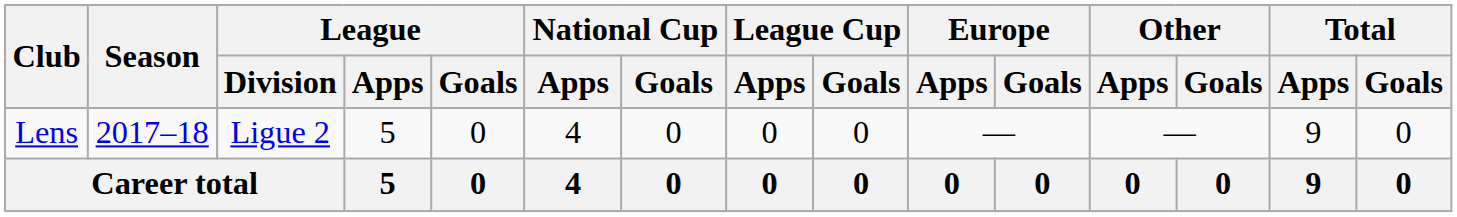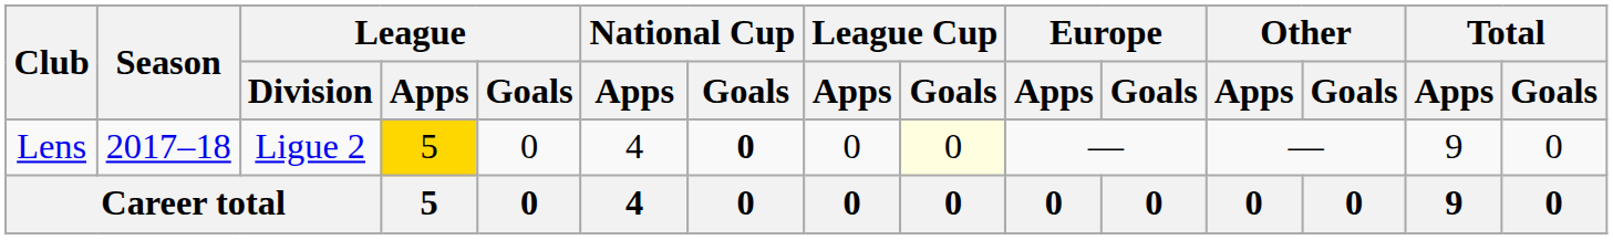Lens | League / Apps: no background -> gold background
Lens | National Cup / Goals: normal -> bold
Lens | League Cup / Goals: no background -> lightyellow background
